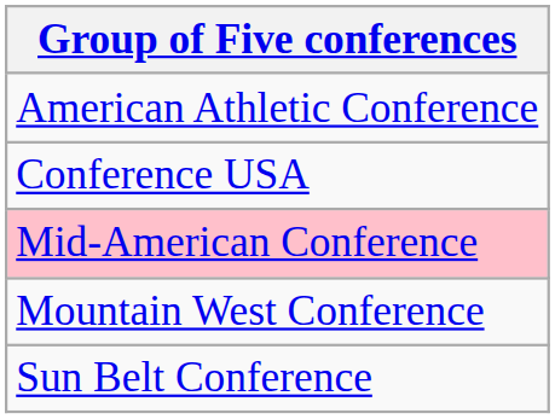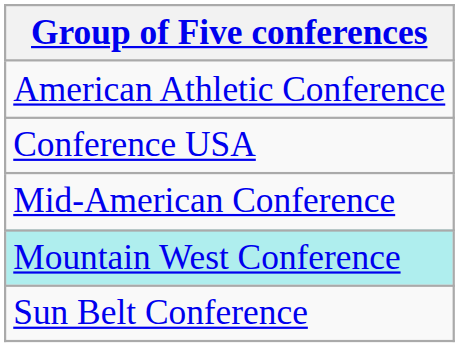row 4 | column 1: pink background -> no background
row 5 | column 1: no background -> paleturquoise background
